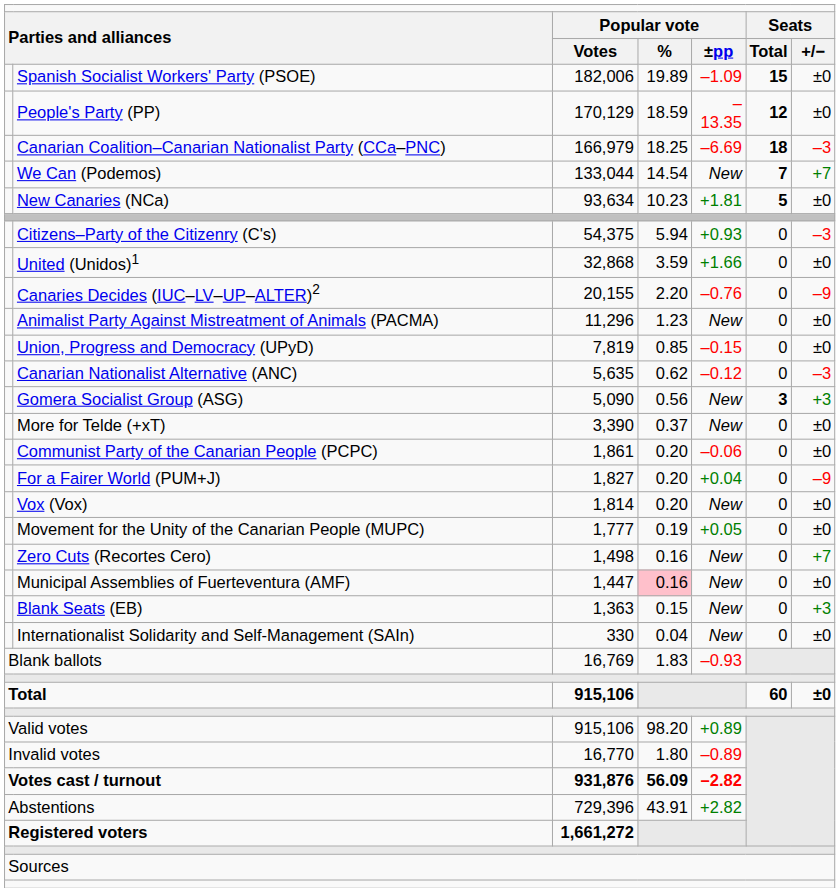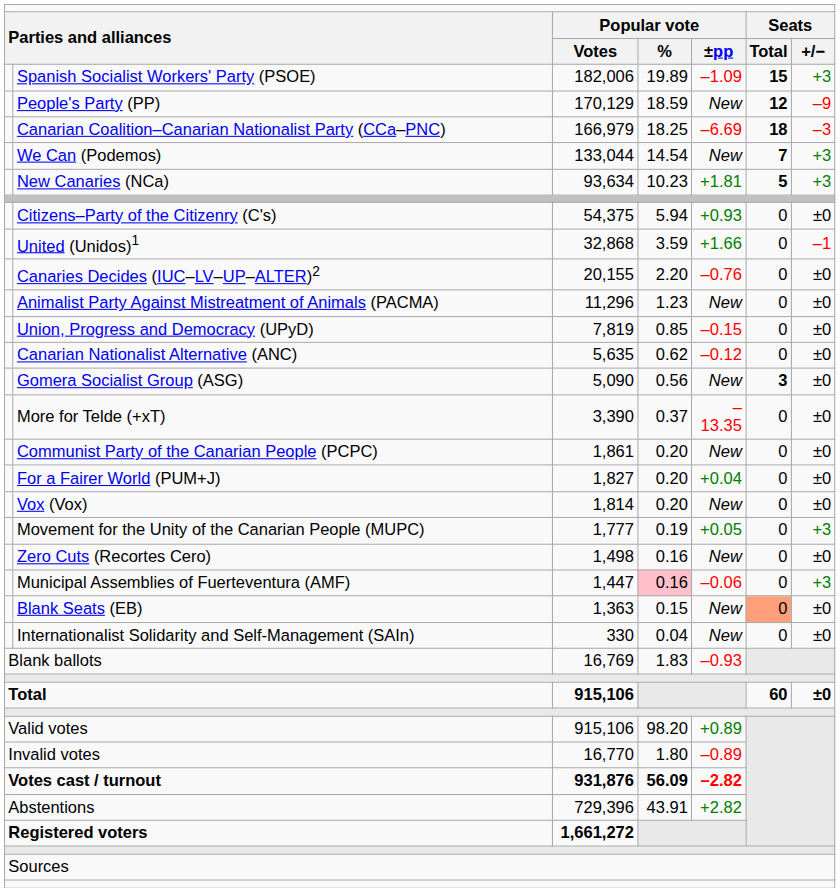Spanish Socialist Workers' Party (PSOE) | column 7: ±0 -> +3
People's Party (PP) | column 5: –13.35 -> New
People's Party (PP) | column 7: ±0 -> –9
We Can (Podemos) | column 7: +7 -> +3
New Canaries (NCa) | column 7: ±0 -> +3
Citizens–Party of the Citizenry (C's) | column 7: –3 -> ±0
United (Unidos)1 | column 7: ±0 -> –1
Canaries Decides (IUC–LV–UP–ALTER)2 | column 7: –9 -> ±0
Canarian Nationalist Alternative (ANC) | column 7: –3 -> ±0
Gomera Socialist Group (ASG) | column 7: +3 -> ±0
More for Telde (+xT) | column 5: New -> –13.35
Communist Party of the Canarian People (PCPC) | column 5: –0.06 -> New
For a Fairer World (PUM+J) | column 7: –9 -> ±0
Movement for the Unity of the Canarian People (MUPC) | column 7: ±0 -> +3
Zero Cuts (Recortes Cero) | column 7: +7 -> ±0
Municipal Assemblies of Fuerteventura (AMF) | column 5: New -> –0.06
Municipal Assemblies of Fuerteventura (AMF) | column 7: ±0 -> +3
Blank Seats (EB) | column 6: no background -> lightsalmon background
Blank Seats (EB) | column 7: +3 -> ±0
